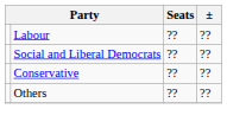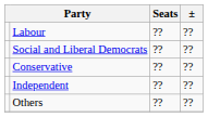+ row: Independent | ?? | ??
